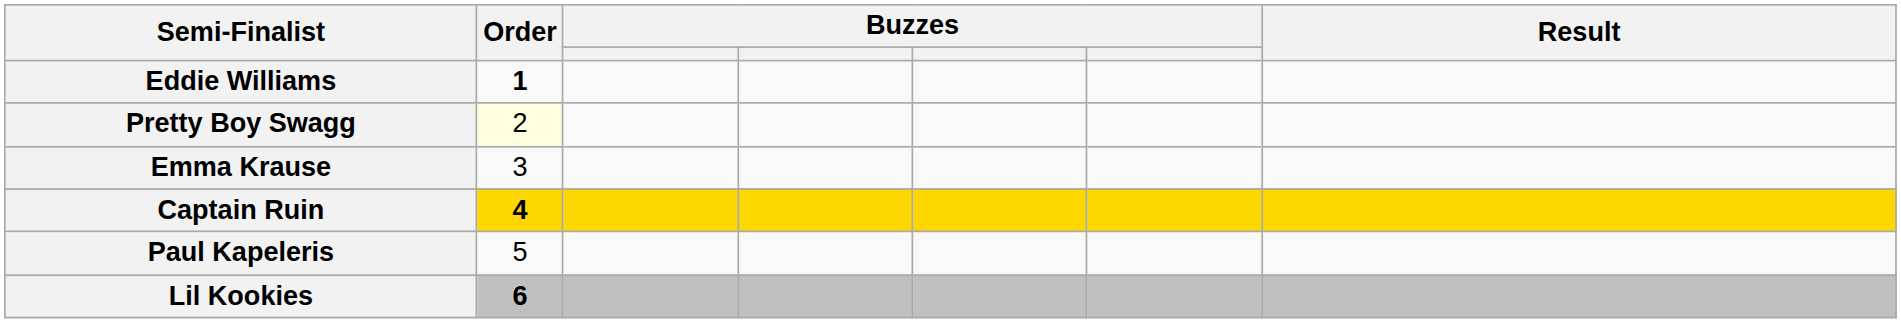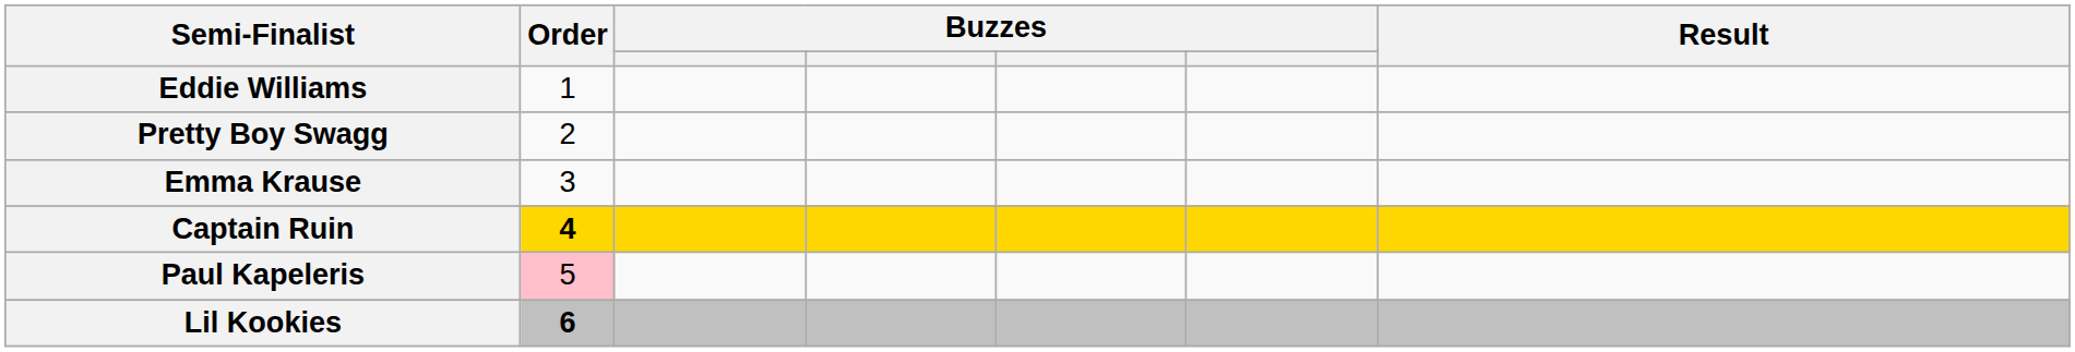Eddie Williams | Order: bold -> normal
Pretty Boy Swagg | Order: lightyellow background -> no background
Paul Kapeleris | Order: no background -> pink background
